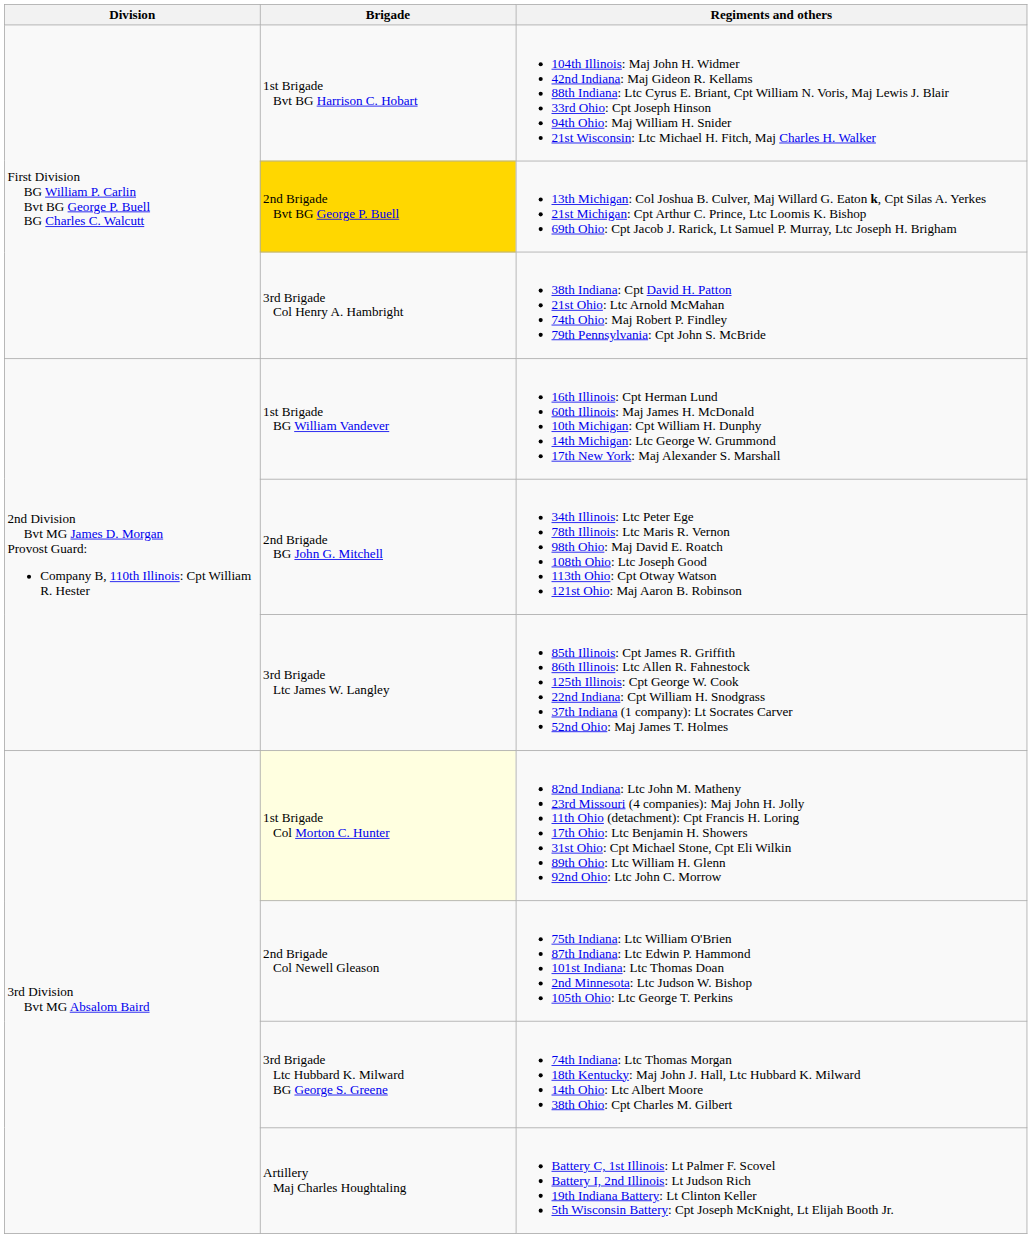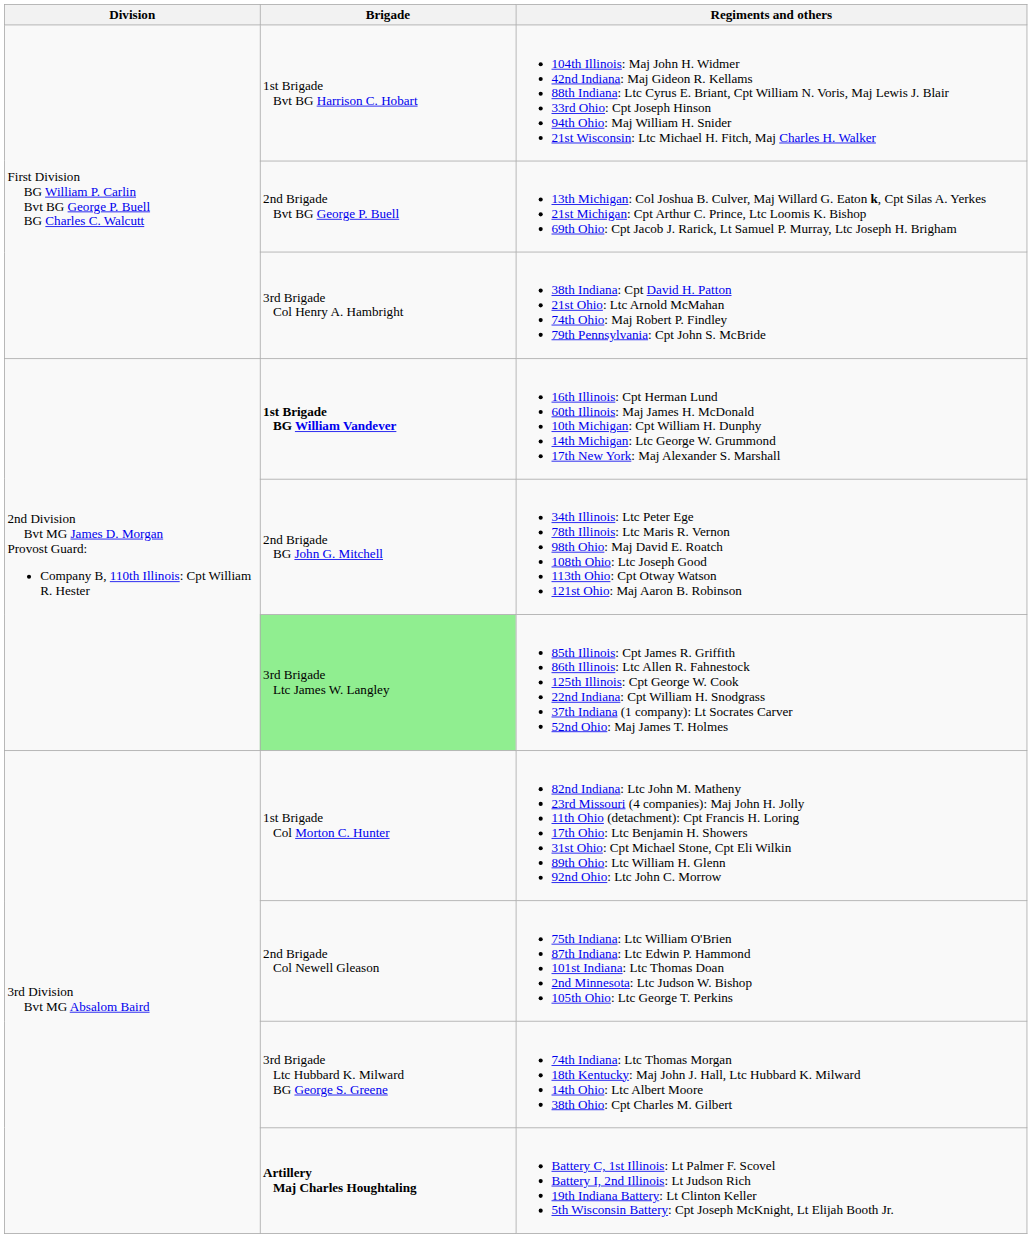2nd Brigade Bvt BG George P. Buell | Brigade: gold background -> no background
1st Brigade BG William Vandever | Brigade: normal -> bold
3rd Brigade Ltc James W. Langley | Brigade: no background -> lightgreen background
1st Brigade Col Morton C. Hunter | Brigade: lightyellow background -> no background
Artillery Maj Charles Houghtaling | Brigade: normal -> bold
